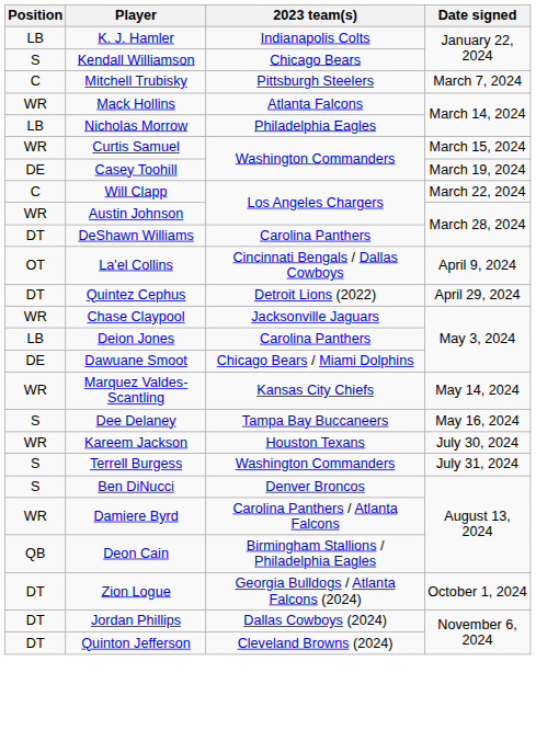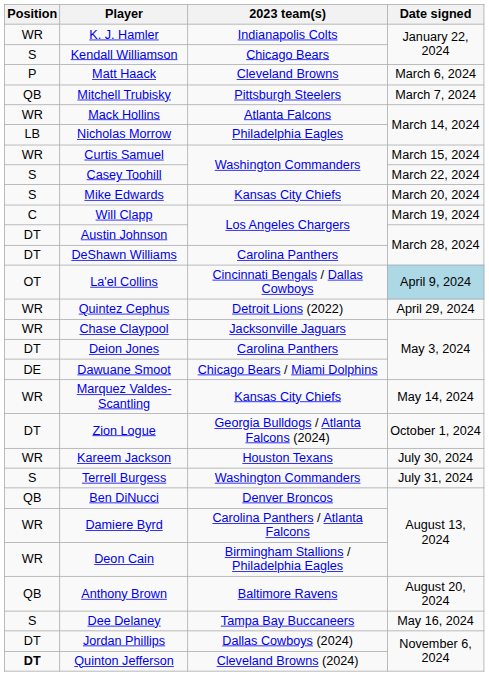K. J. Hamler | Position: LB -> WR
+ row: P | Matt Haack | Cleveland Browns | March 6, 2024
Mitchell Trubisky | Position: C -> QB
Casey Toohill | Position: DE -> S
Casey Toohill | Date signed: March 19, 2024 -> March 22, 2024
+ row: S | Mike Edwards | Kansas City Chiefs | March 20, 2024
Will Clapp | Date signed: March 22, 2024 -> March 19, 2024
Austin Johnson | Position: WR -> DT
La'el Collins | Date signed: no background -> lightblue background
Quintez Cephus | Position: DT -> WR
Deion Jones | Position: LB -> DT
rows swapped: Dee Delaney <-> Zion Logue
Ben DiNucci | Position: S -> QB
Deon Cain | Position: QB -> WR
+ row: QB | Anthony Brown | Baltimore Ravens | August 20, 2024
Quinton Jefferson | Position: normal -> bold
